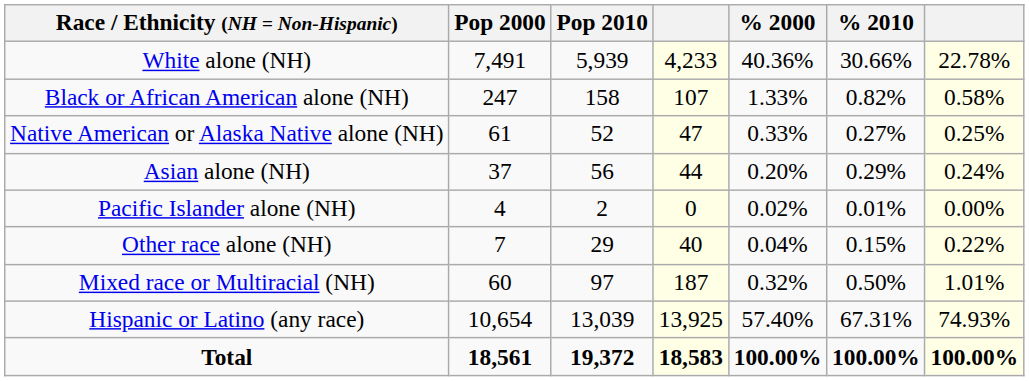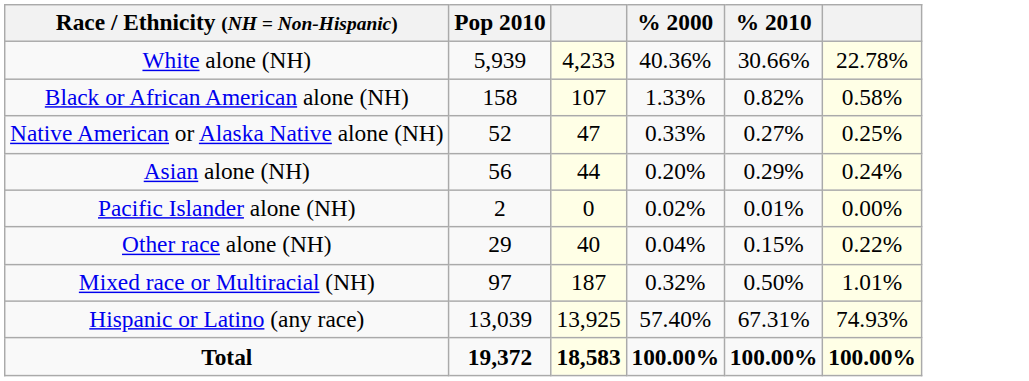- column: Pop 2000 | 7,491 | 247 | 61 | 37 | 4 | 7 | 60 | 10,654 | 18,561
